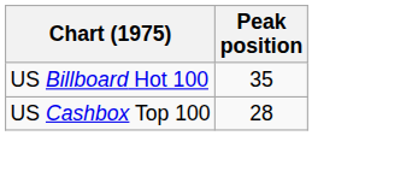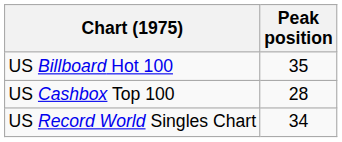+ row: US Record World Singles Chart | 34
